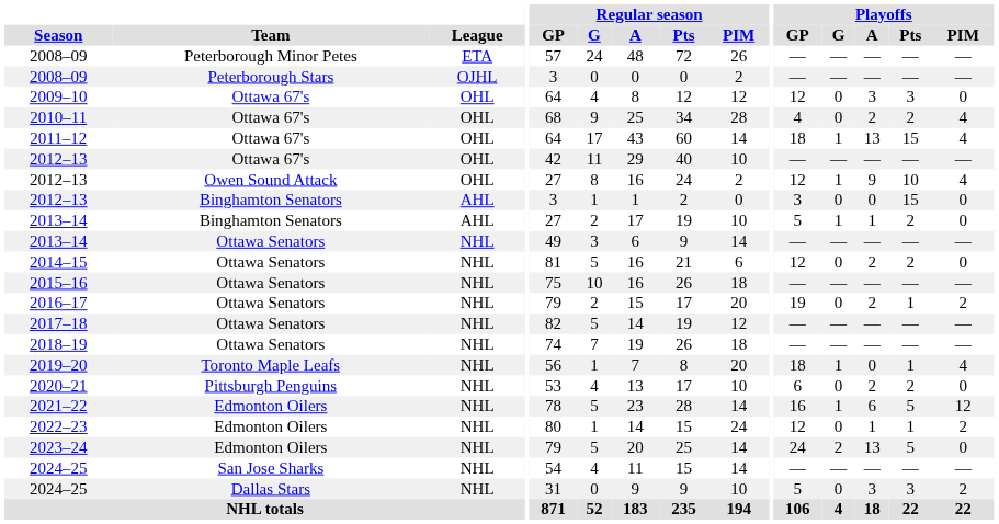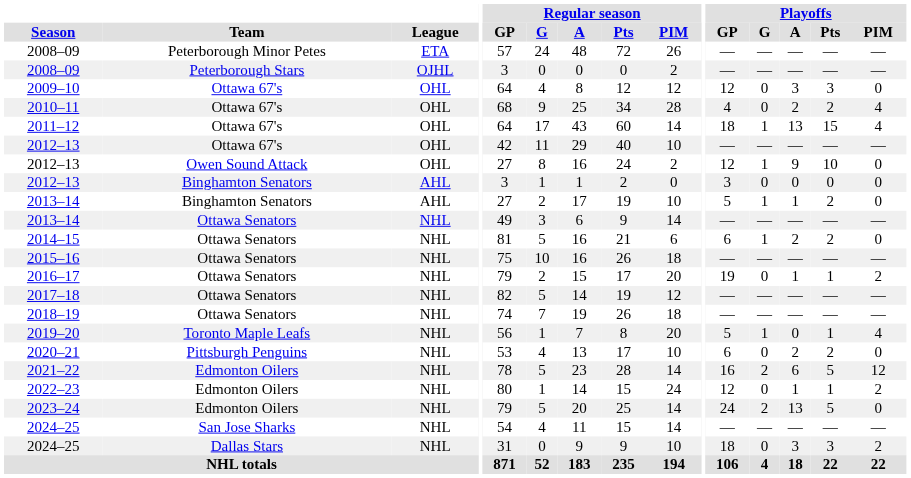2012–13 / Owen Sound Attack | Playoffs / PIM: 4 -> 0
2012–13 / Binghamton Senators | Playoffs / Pts: 15 -> 0
2014–15 | Playoffs / GP: 12 -> 6
2014–15 | Playoffs / G: 0 -> 1
2016–17 | Playoffs / A: 2 -> 1
2019–20 | Playoffs / GP: 18 -> 5
2021–22 | Playoffs / G: 1 -> 2
2024–25 / Dallas Stars | Playoffs / GP: 5 -> 18
